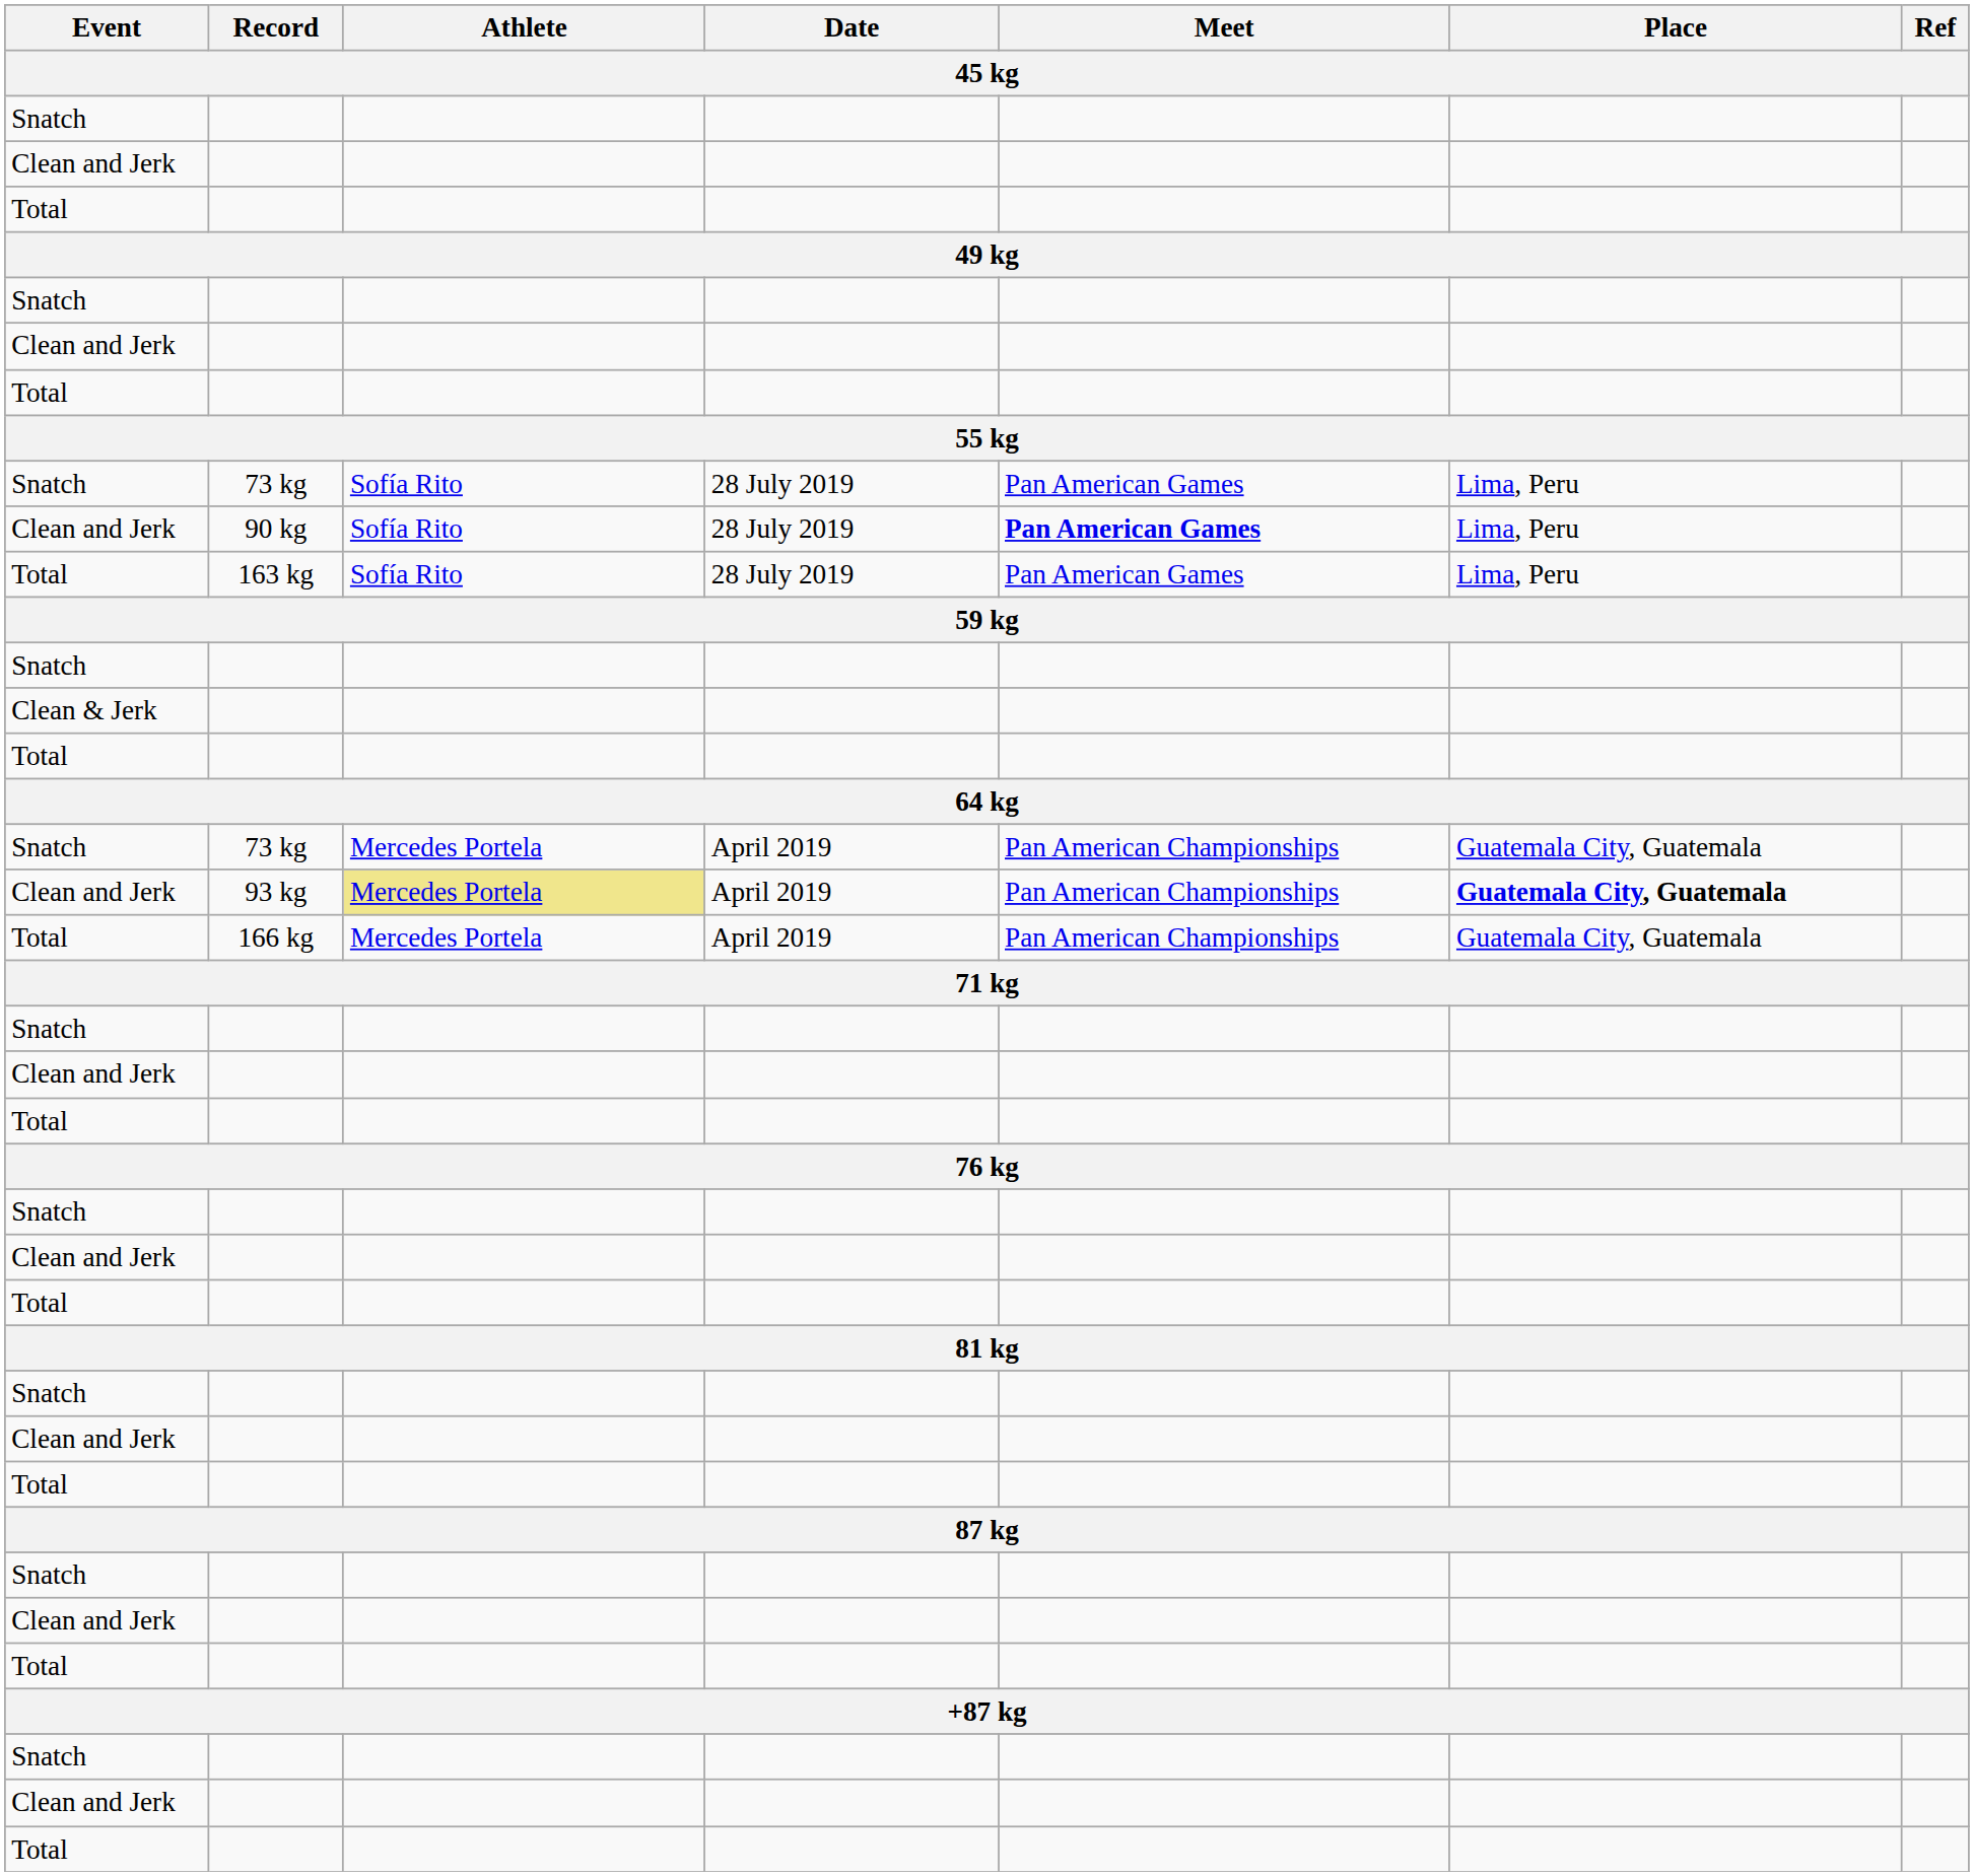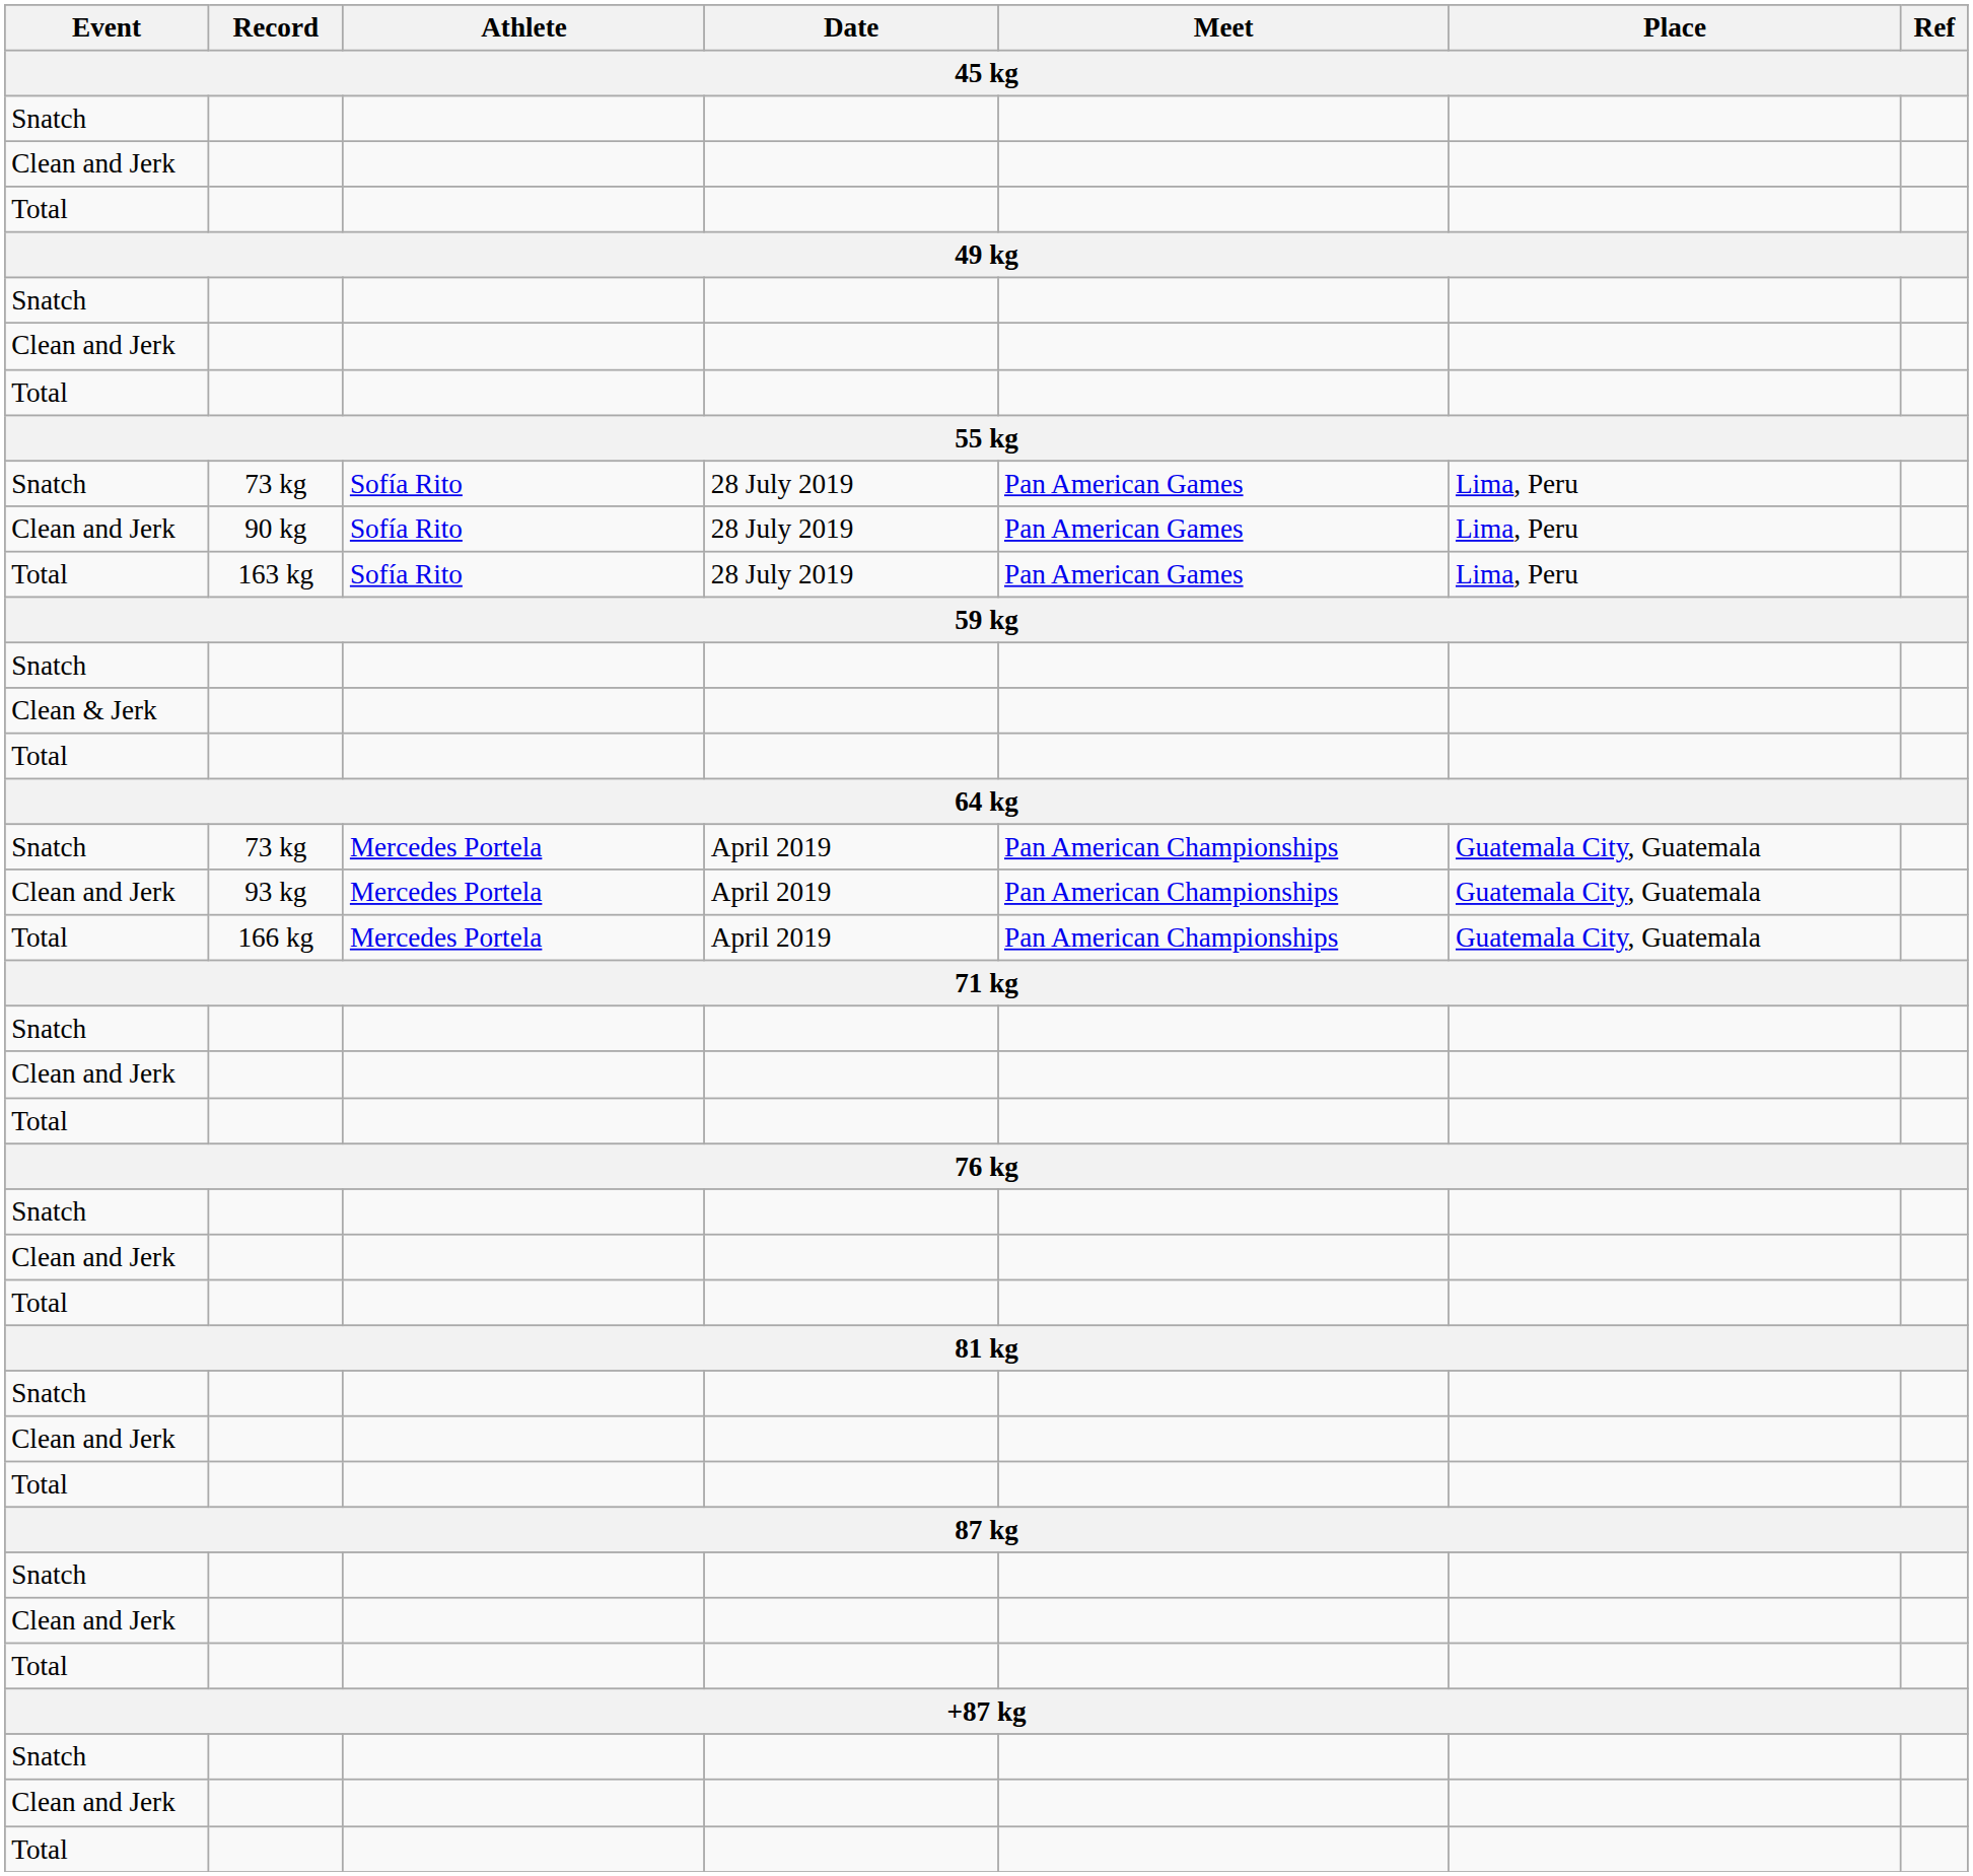90 kg | Meet: bold -> normal
93 kg | Athlete: khaki background -> no background
93 kg | Place: bold -> normal
